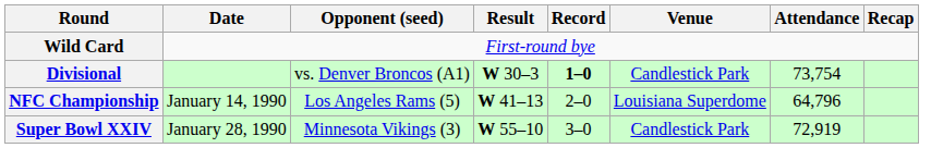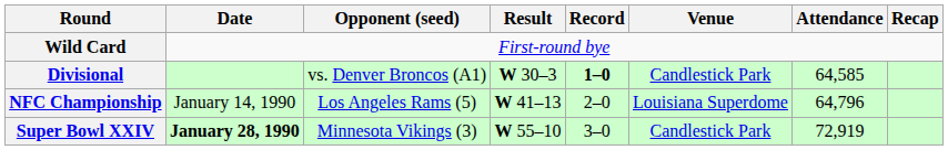Divisional | Attendance: 73,754 -> 64,585
Super Bowl XXIV | Date: normal -> bold
